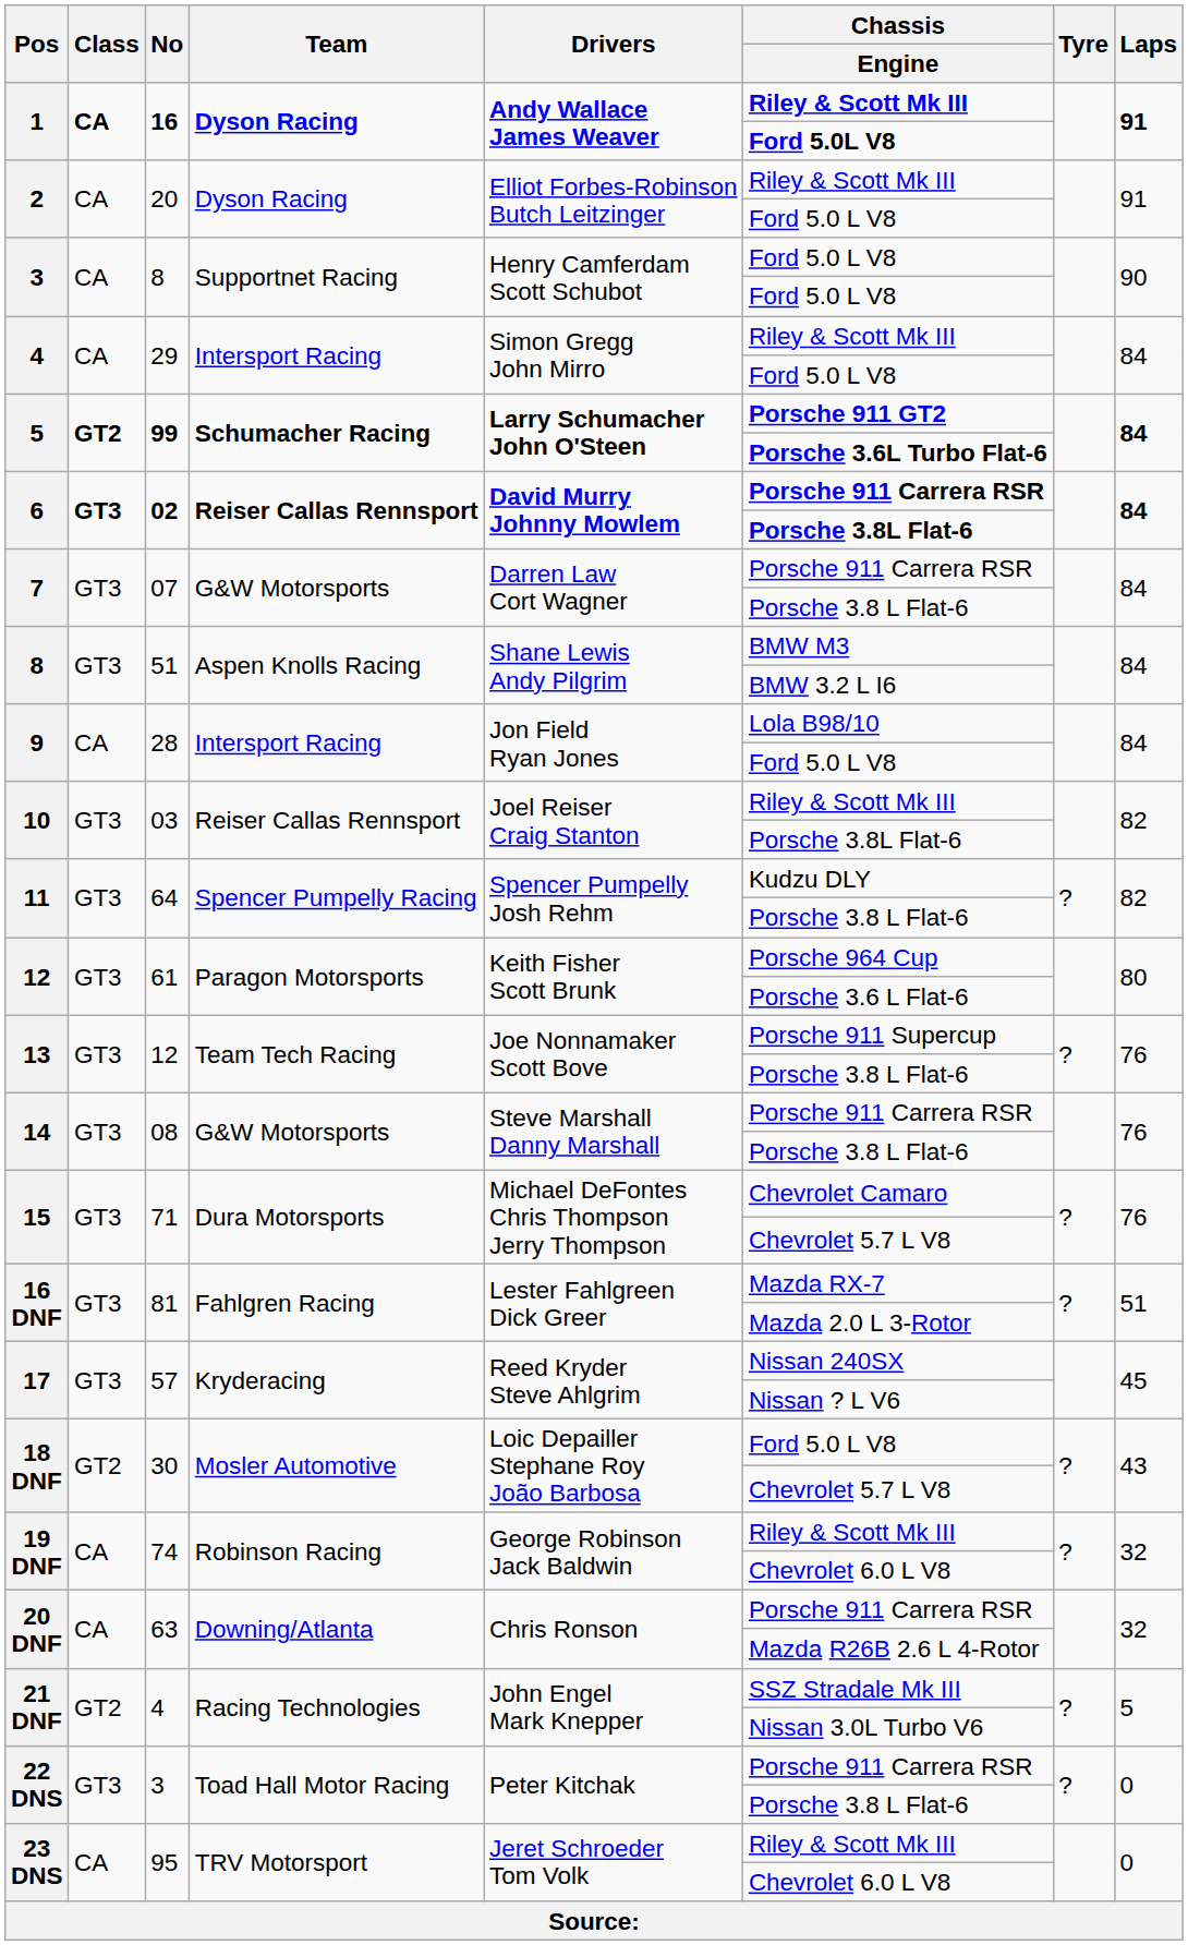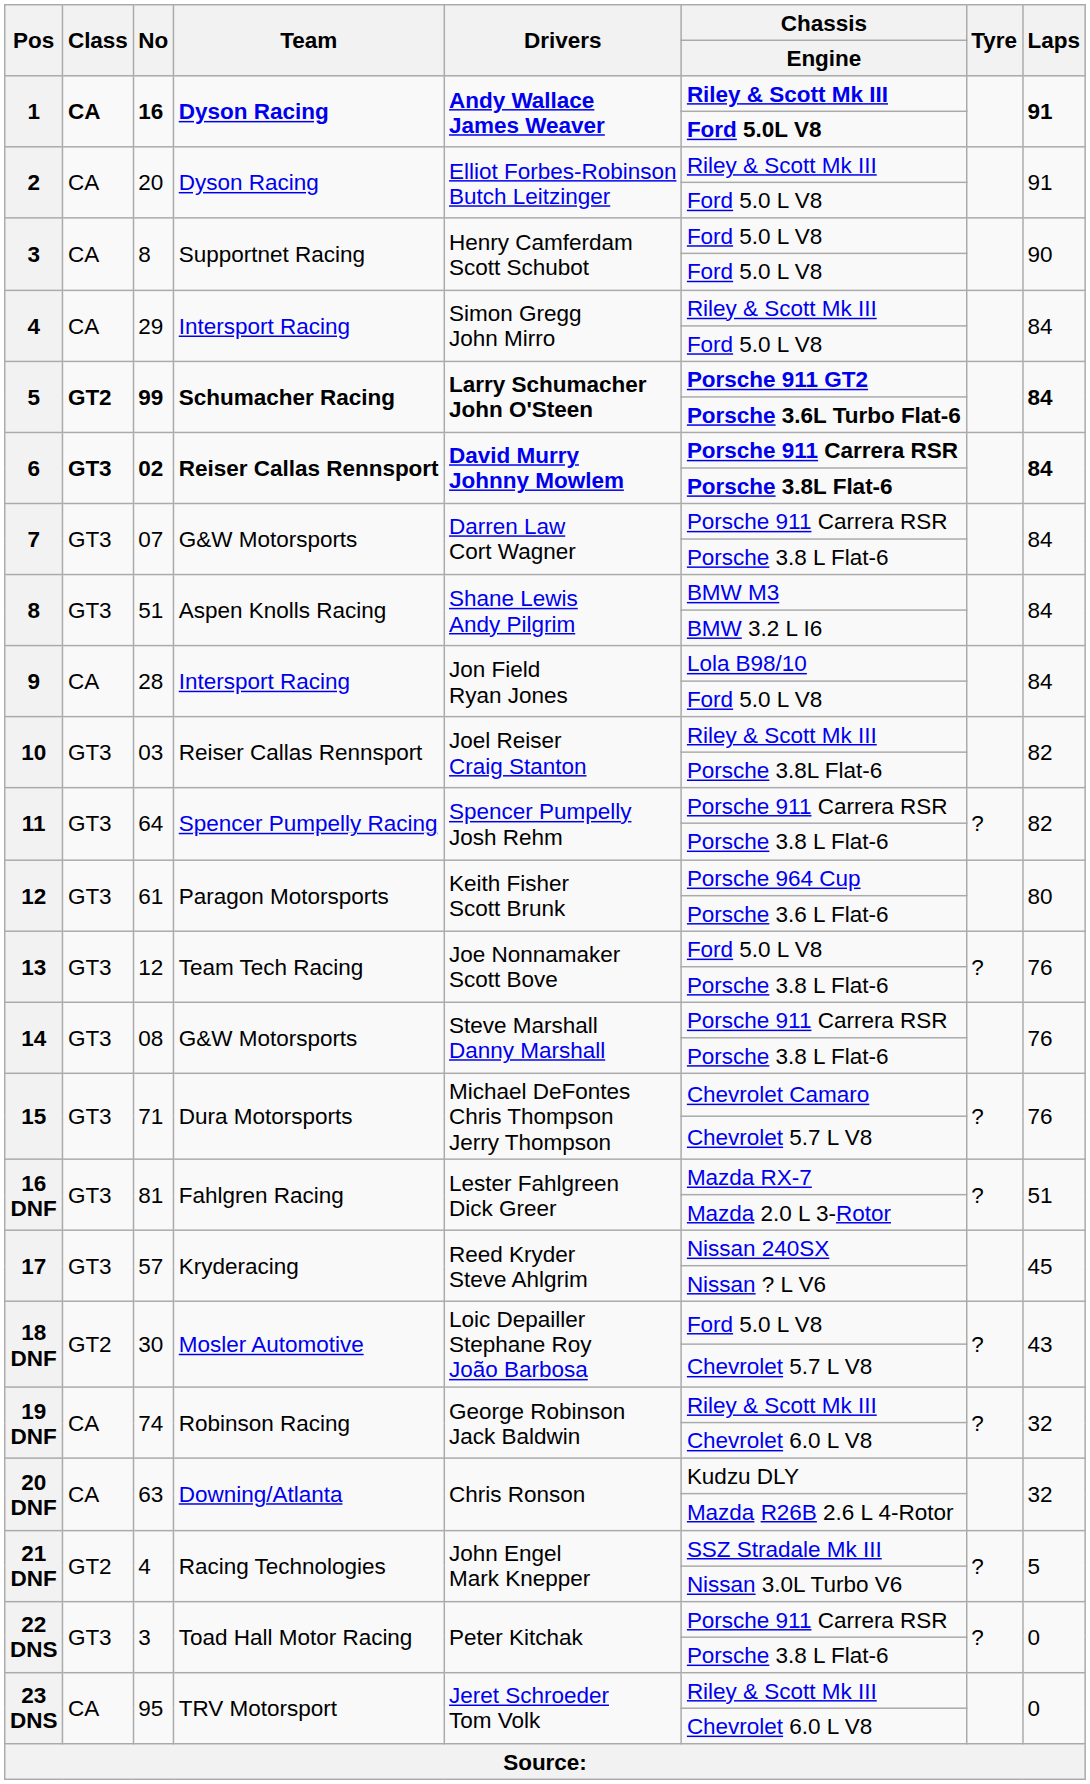row 23 | Chassis / Engine: Kudzu DLY -> Porsche 911 Carrera RSR
row 27 | Chassis / Engine: Porsche 911 Supercup -> Ford 5.0 L V8
row 41 | Chassis / Engine: Porsche 911 Carrera RSR -> Kudzu DLY
